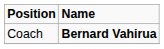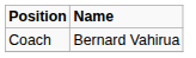Coach | Name: bold -> normal
